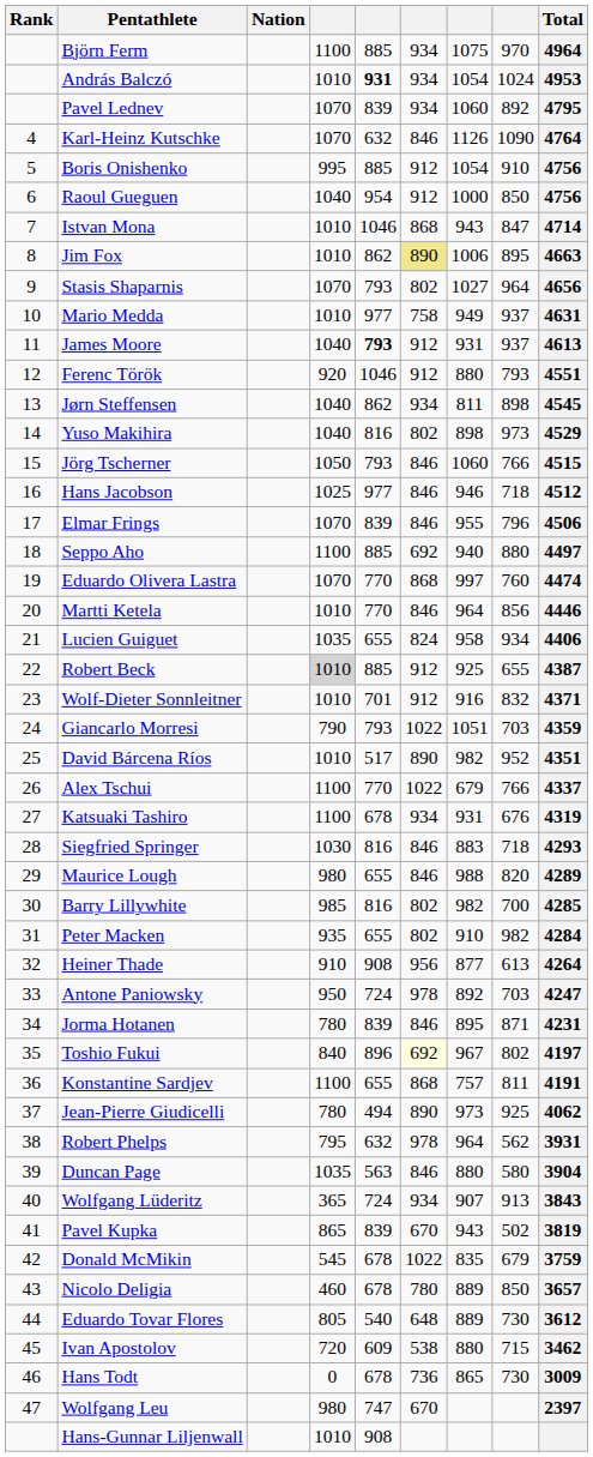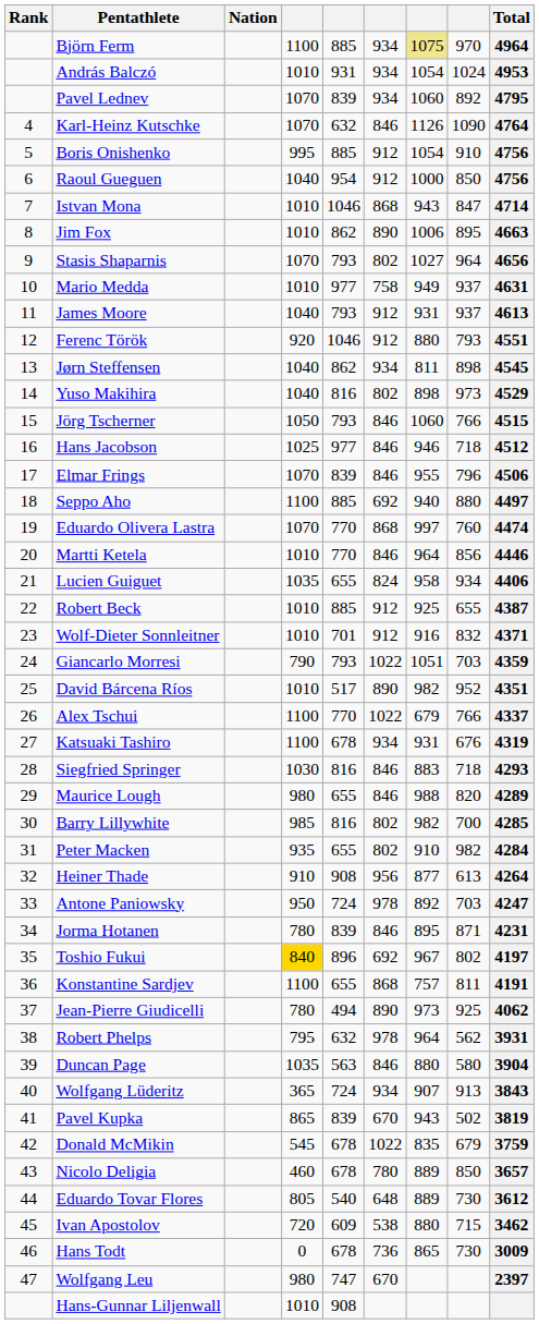Björn Ferm | column 7: no background -> khaki background
András Balczó | column 5: bold -> normal
Jim Fox | column 6: khaki background -> no background
James Moore | column 5: bold -> normal
Robert Beck | column 4: lightgrey background -> no background
Toshio Fukui | column 4: no background -> gold background
Toshio Fukui | column 6: lightyellow background -> no background
